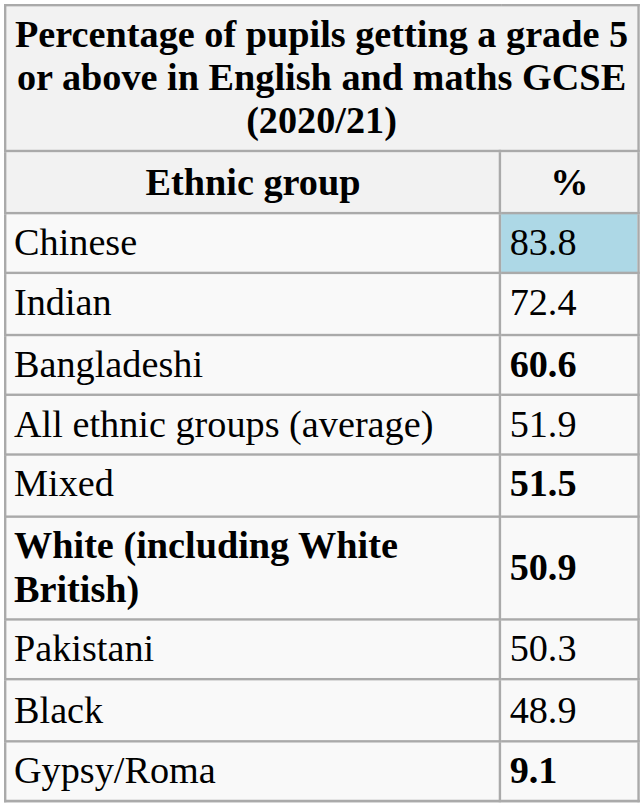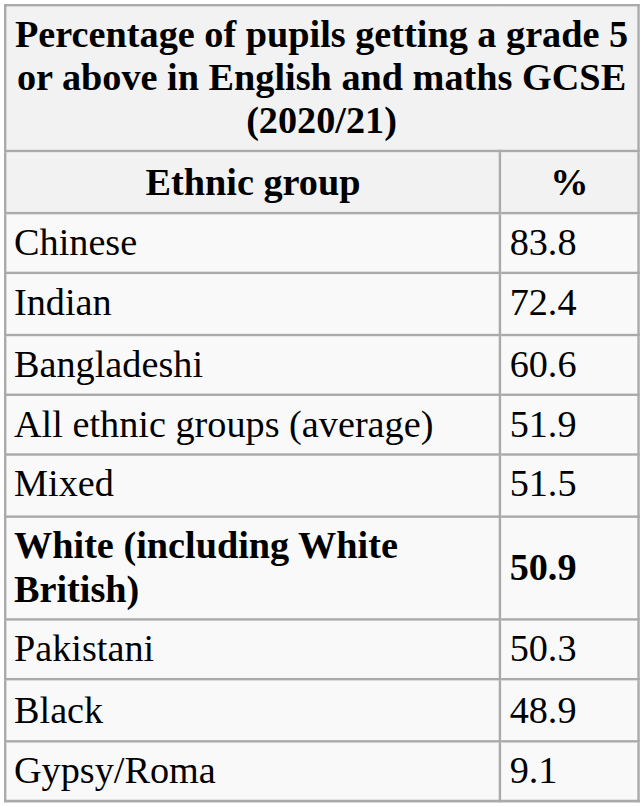Chinese | %: lightblue background -> no background
Bangladeshi | %: bold -> normal
Mixed | %: bold -> normal
Gypsy/Roma | %: bold -> normal
